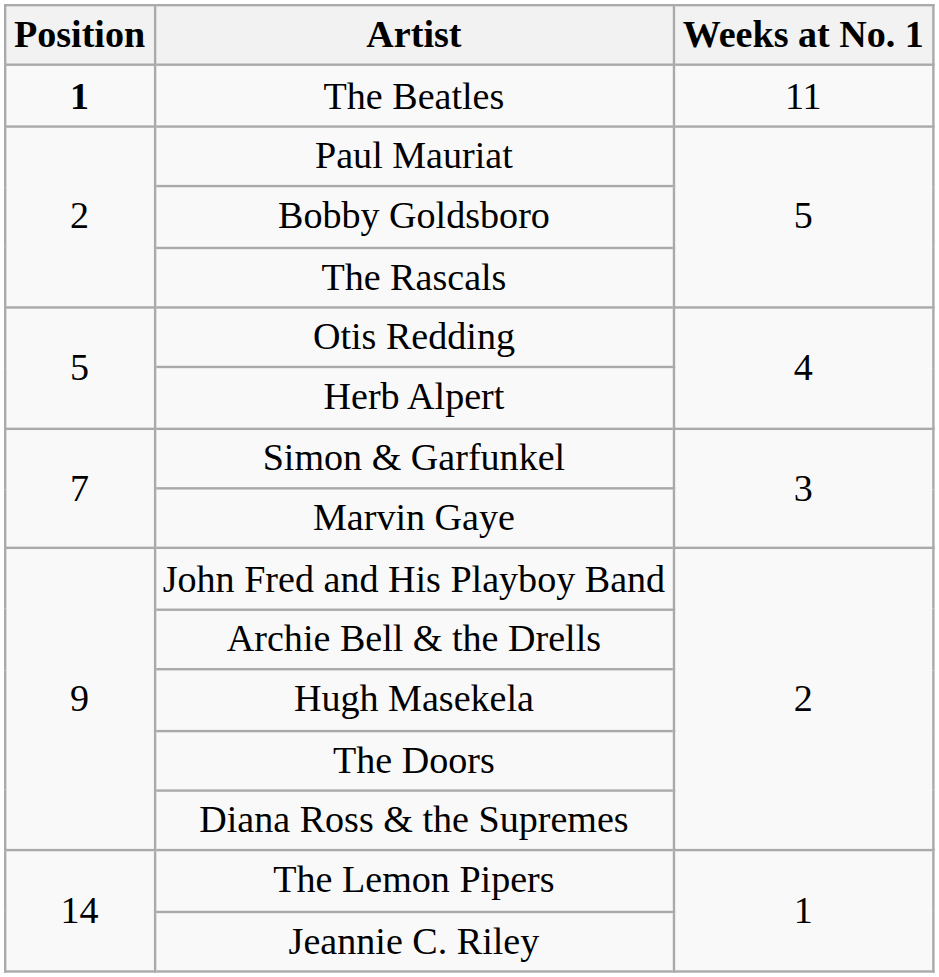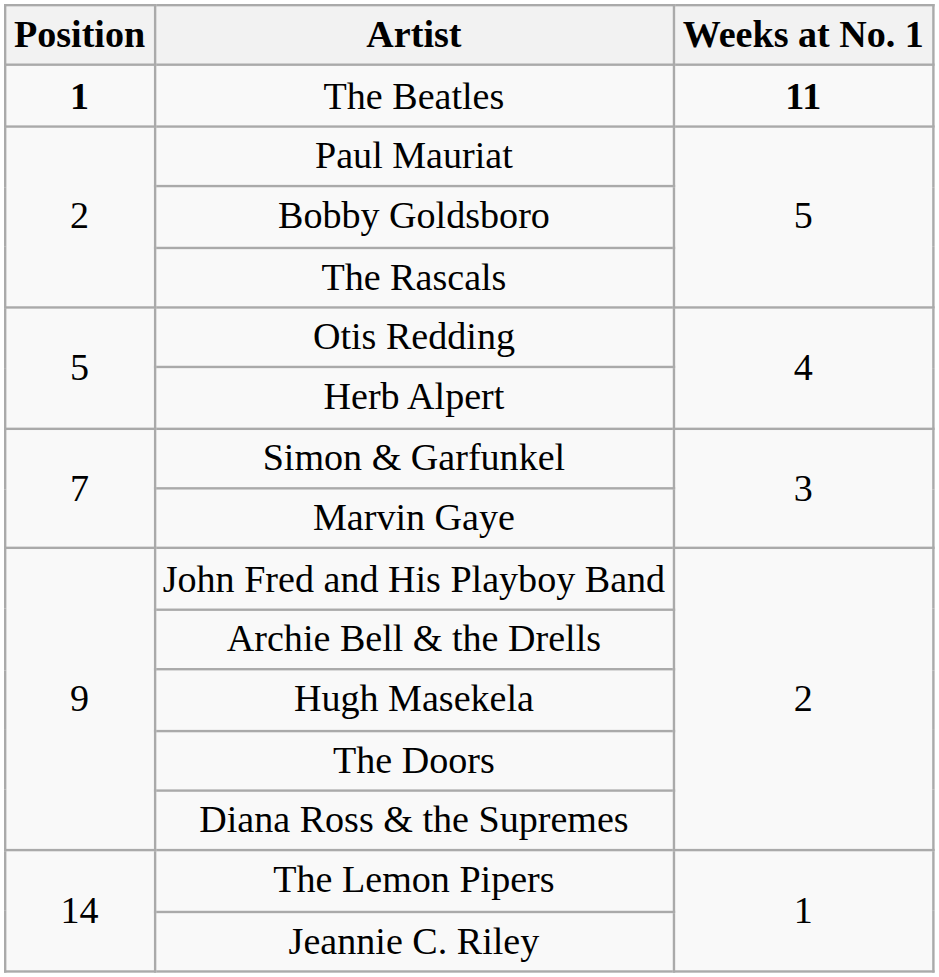The Beatles | Weeks at No. 1: normal -> bold
